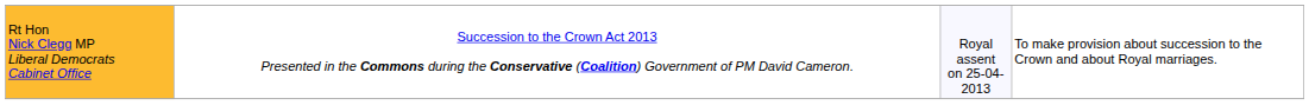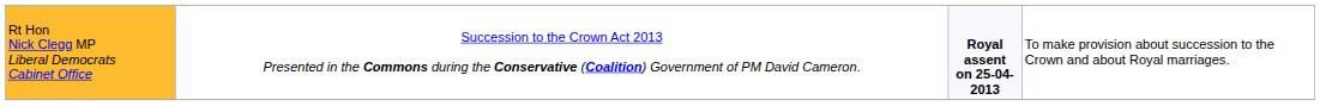Rt Hon Nick Clegg MP Liberal Democrats Cabinet Office | column 3: normal -> bold
